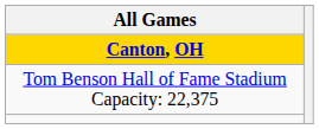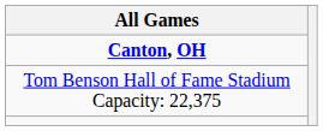Canton, OH | All Games: gold background -> no background
